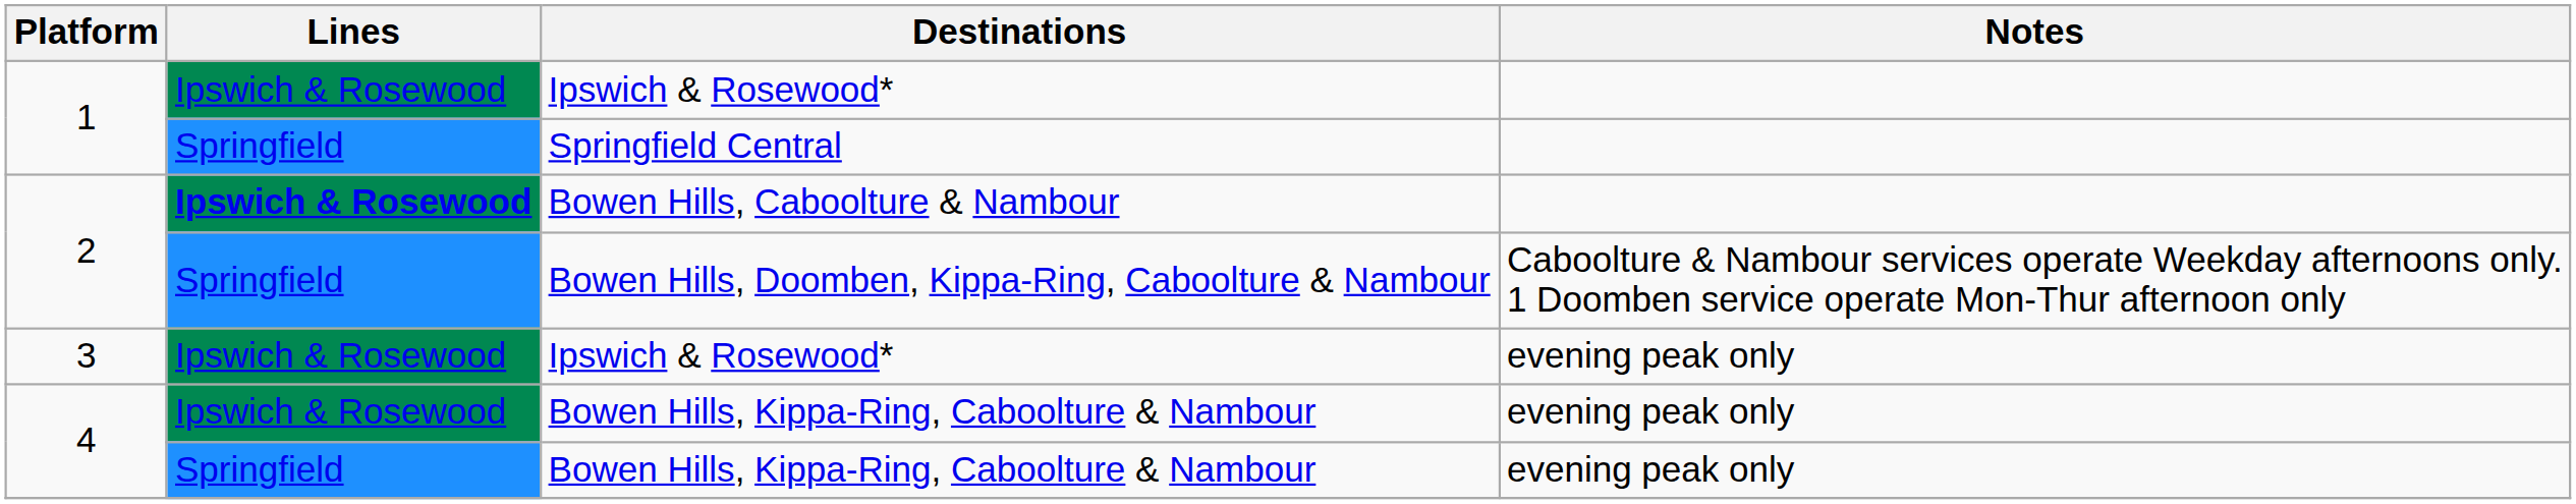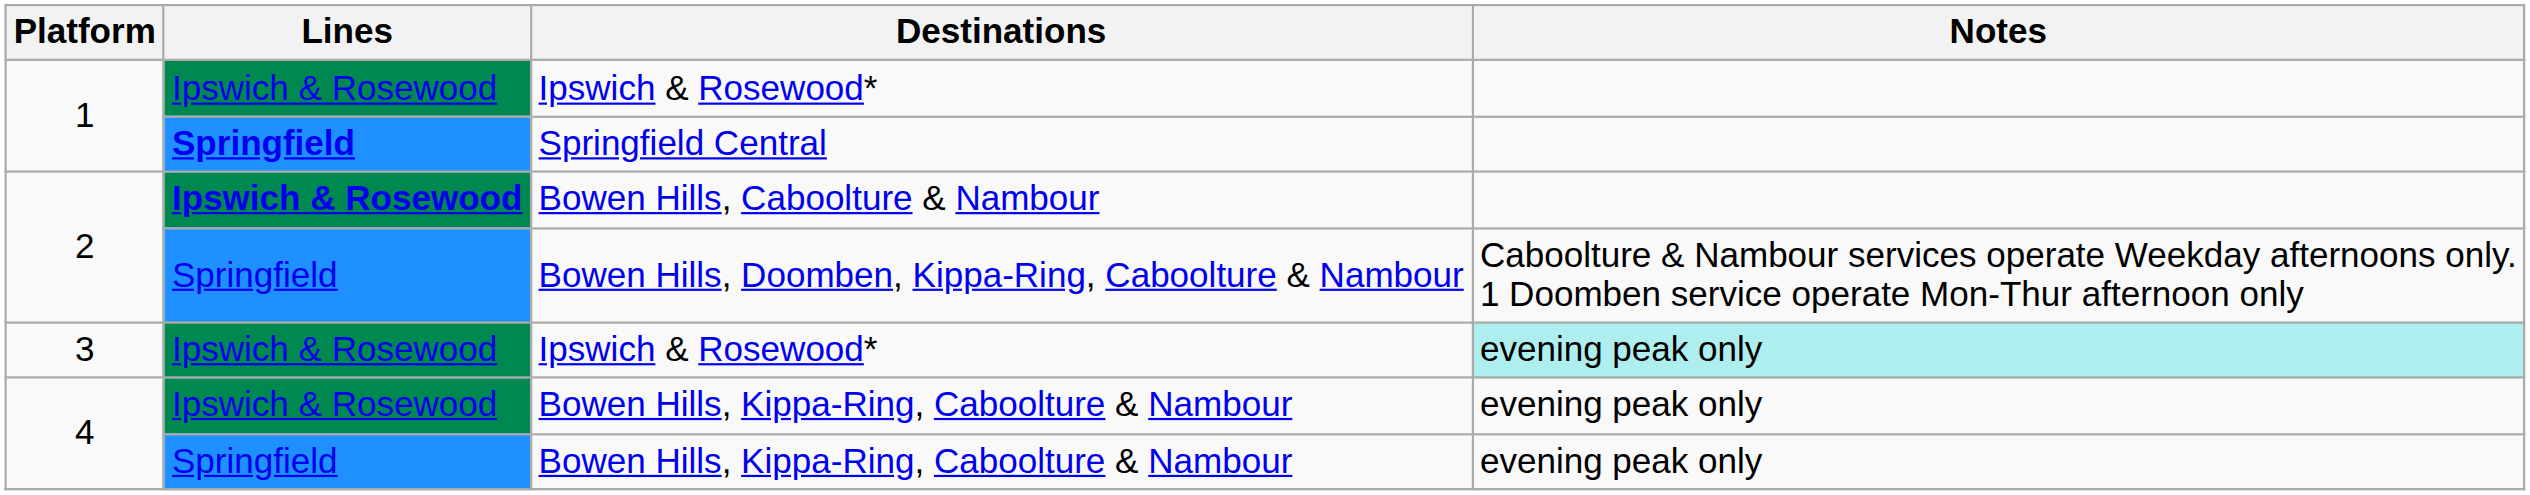Springfield Central | Lines: normal -> bold
3 / Ipswich & Rosewood* | Notes: no background -> paleturquoise background
